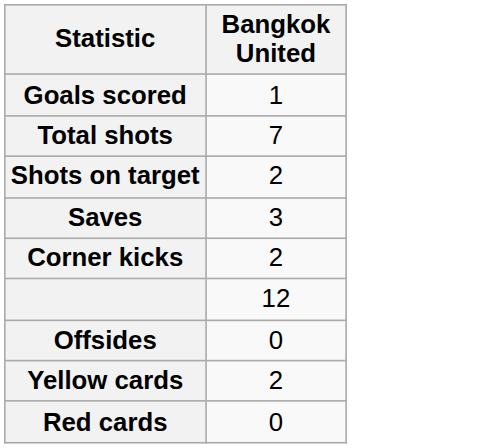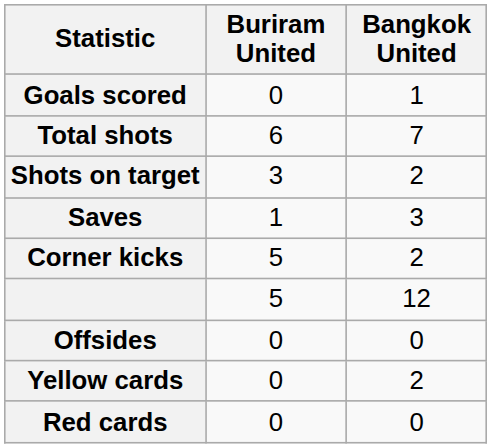+ column: Buriram United | 0 | 6 | 3 | 1 | 5 | 5 | 0 | 0 | 0
